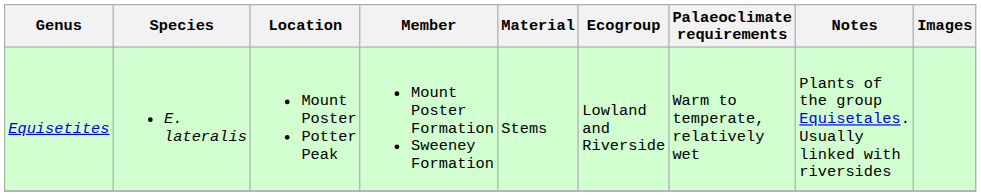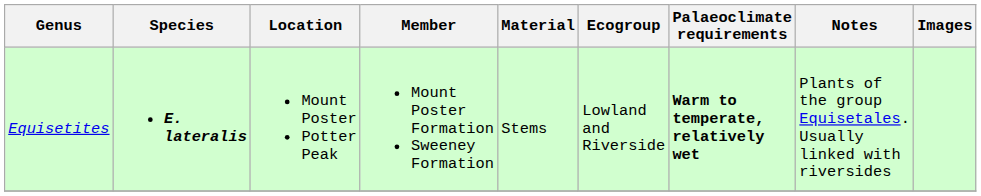Equisetites | Species: normal -> bold
Equisetites | Palaeoclimate requirements: normal -> bold
